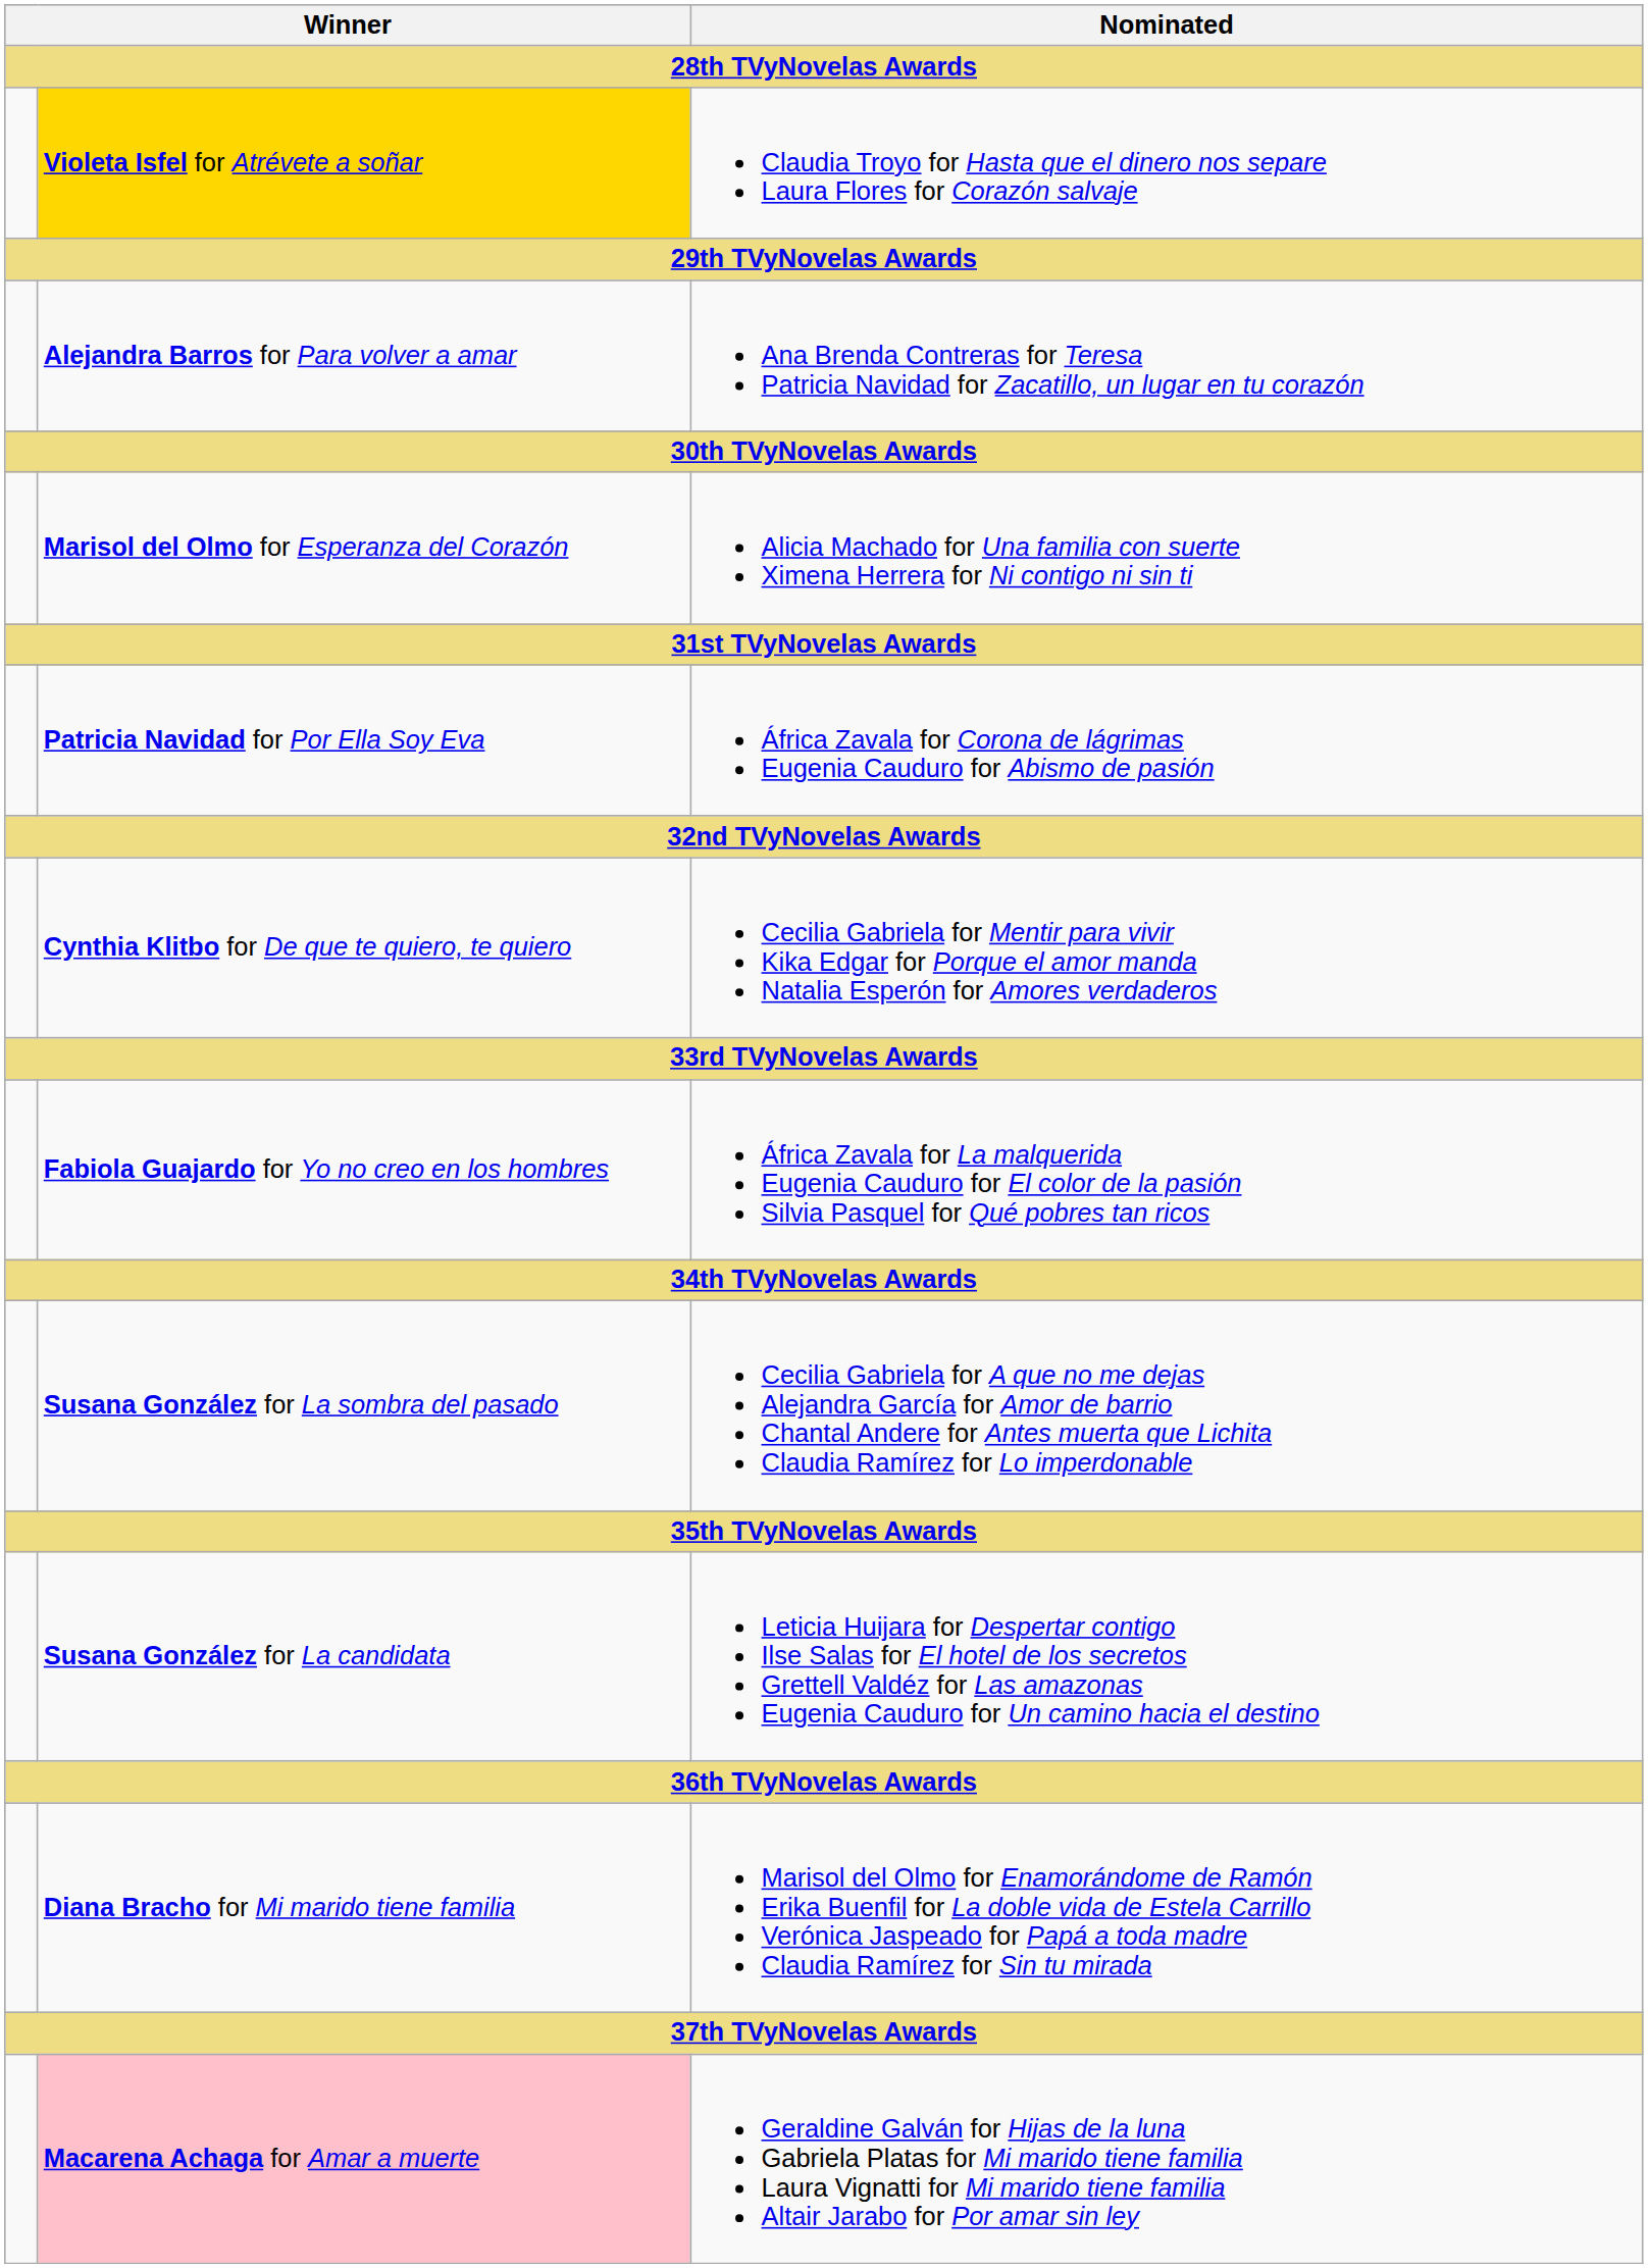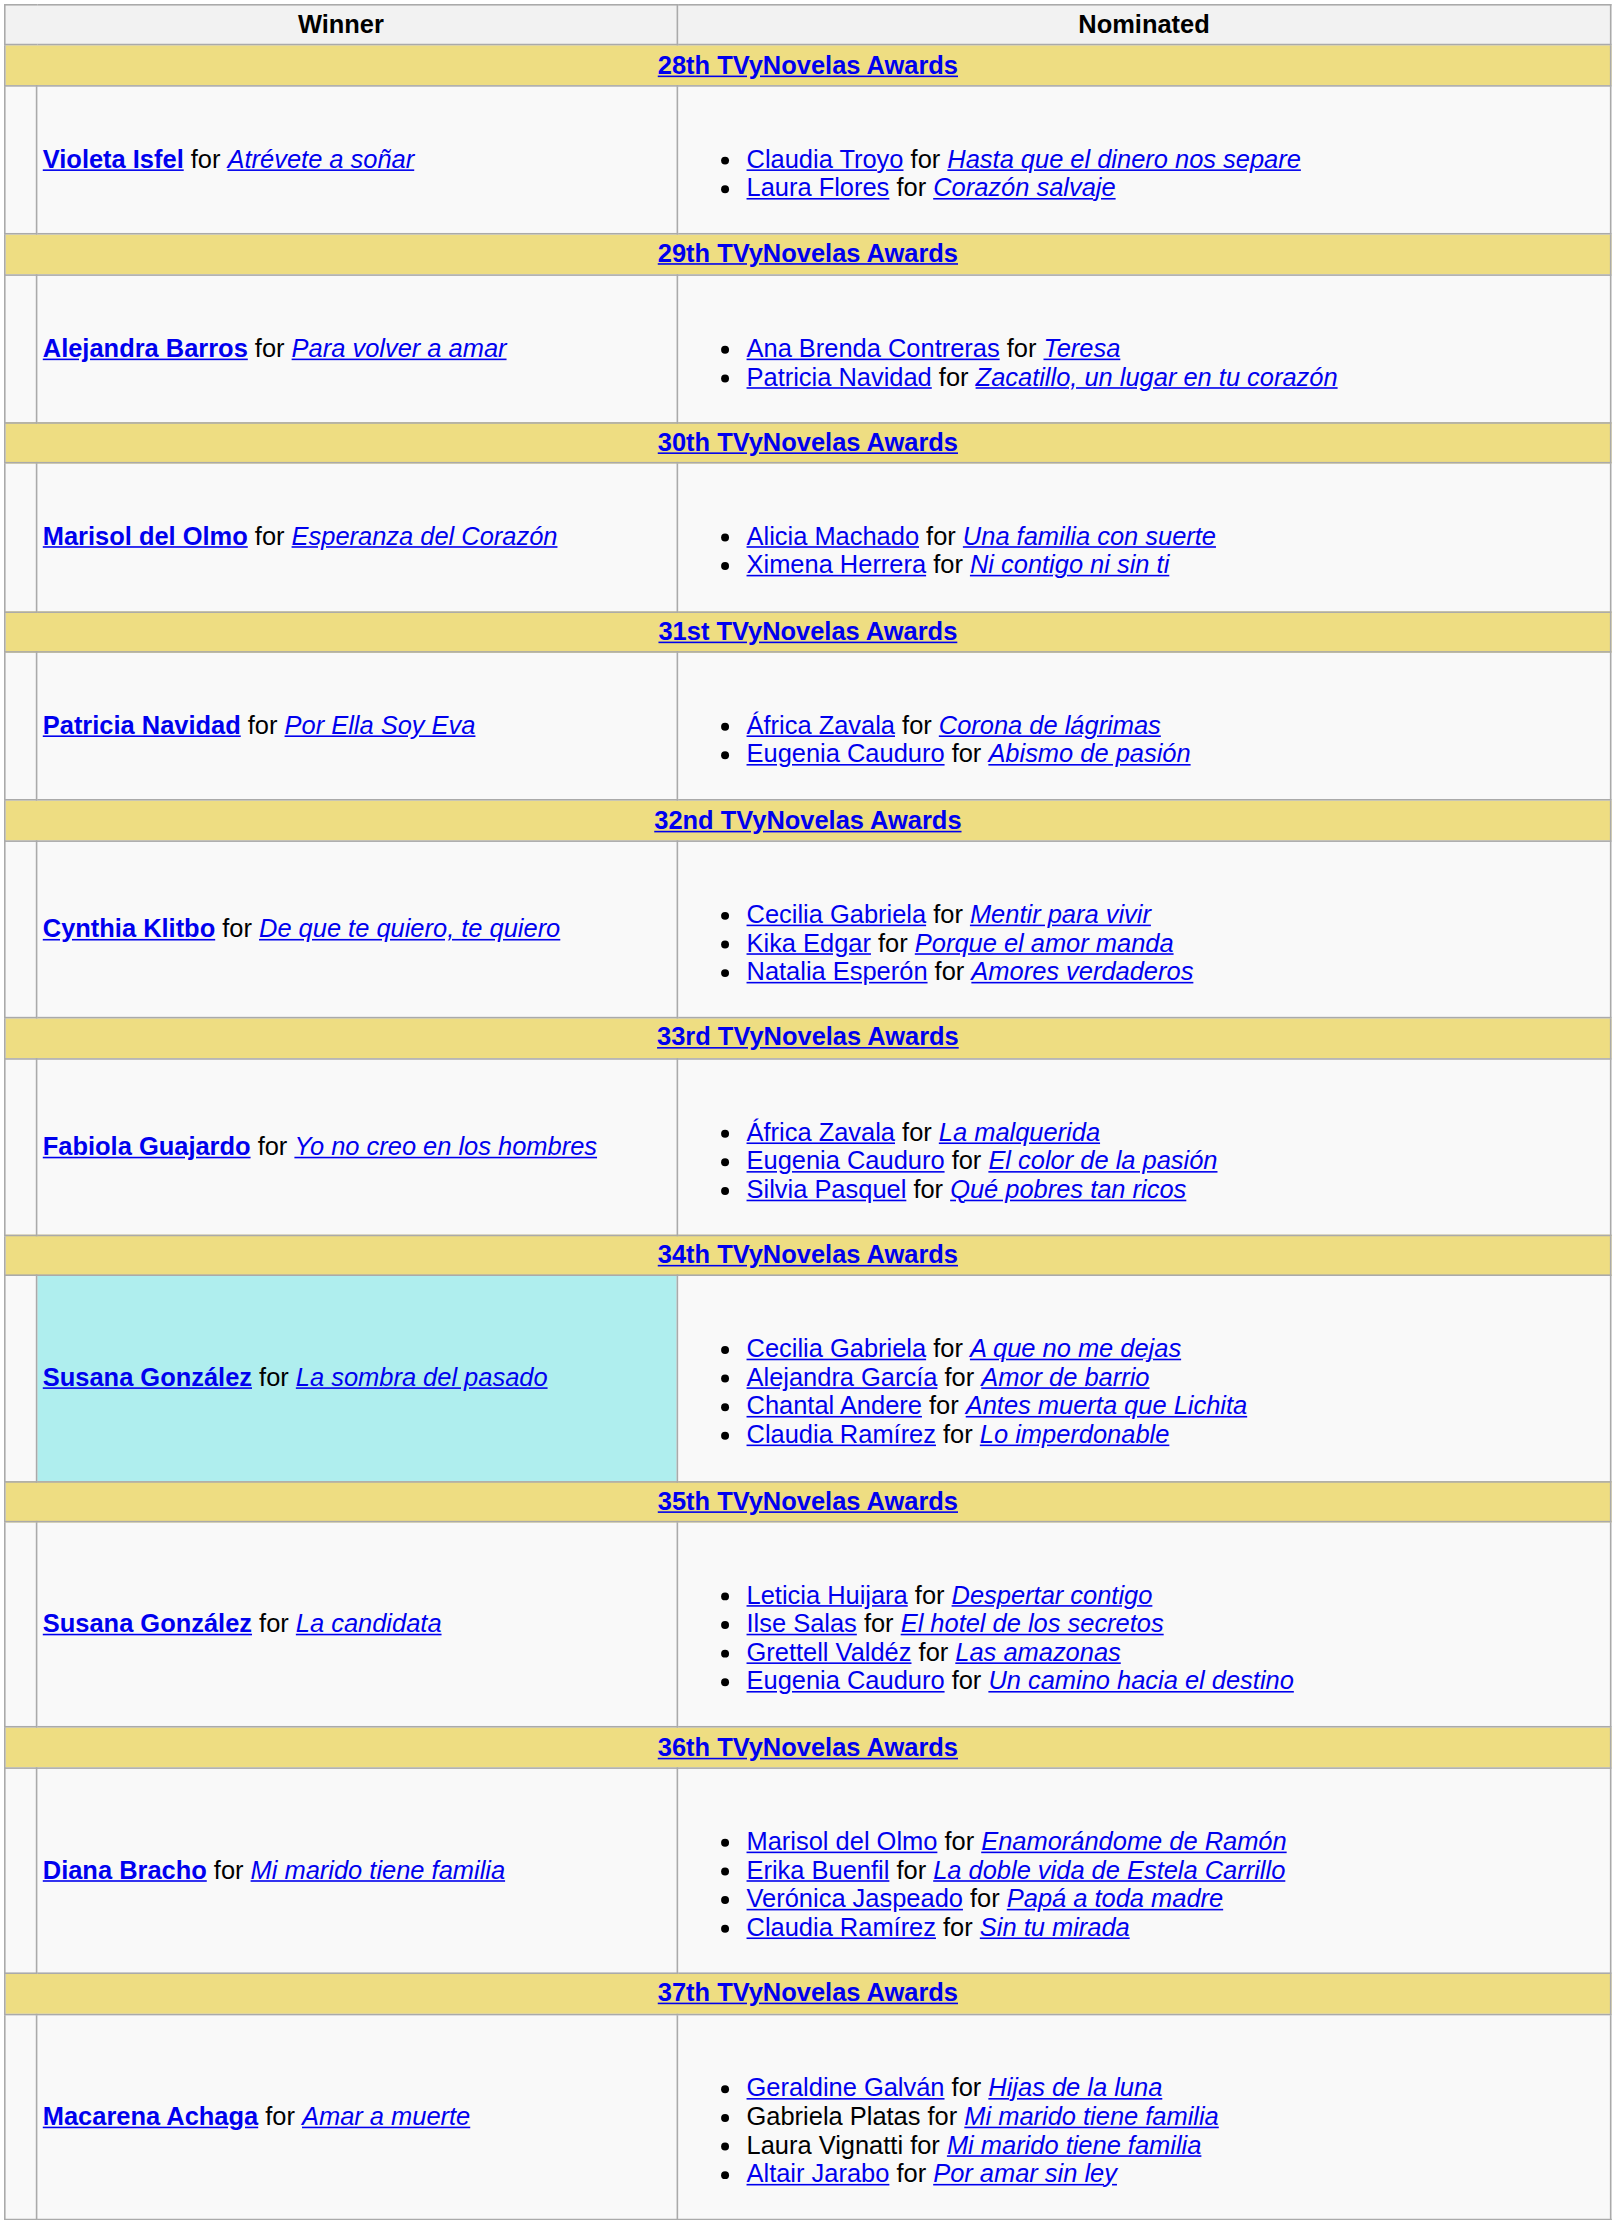Violeta Isfel for Atrévete a soñar | column 2: gold background -> no background
Susana González for La sombra del pasado | column 2: no background -> paleturquoise background
Macarena Achaga for Amar a muerte | column 2: pink background -> no background
